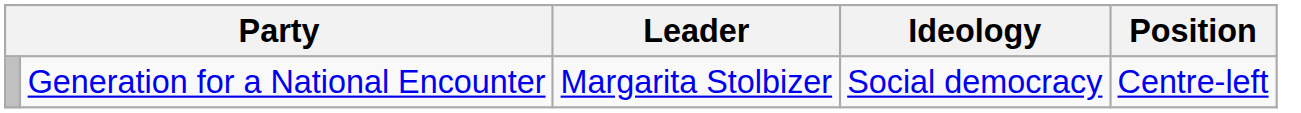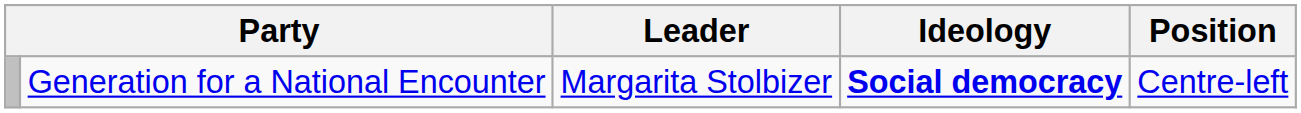Generation for a National Encounter | Ideology: normal -> bold
